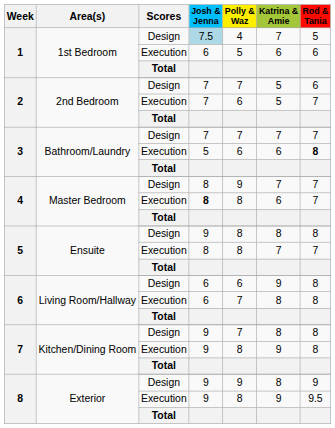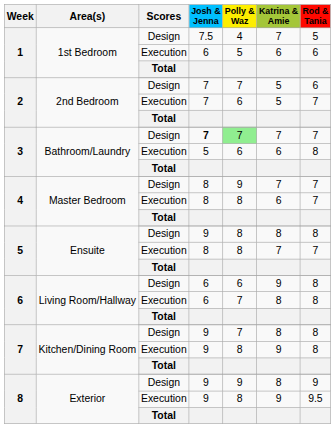1 / Design | Josh & Jenna: lightblue background -> no background
3 / Design | Josh & Jenna: normal -> bold
3 / Design | Polly & Waz: no background -> lightgreen background
3 / Execution | Rod & Tania: bold -> normal
4 / Execution | Josh & Jenna: bold -> normal
